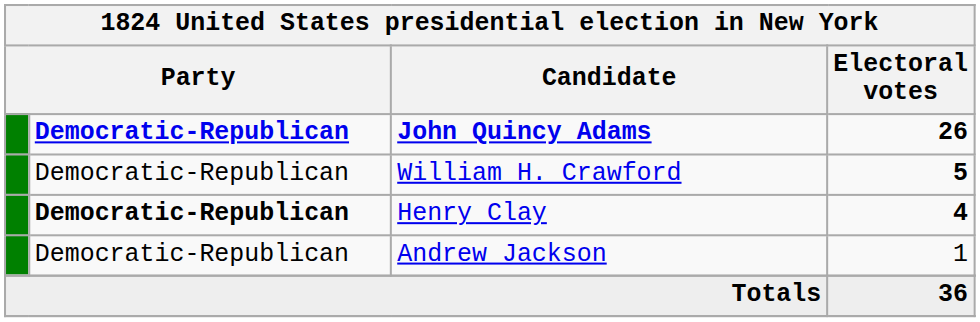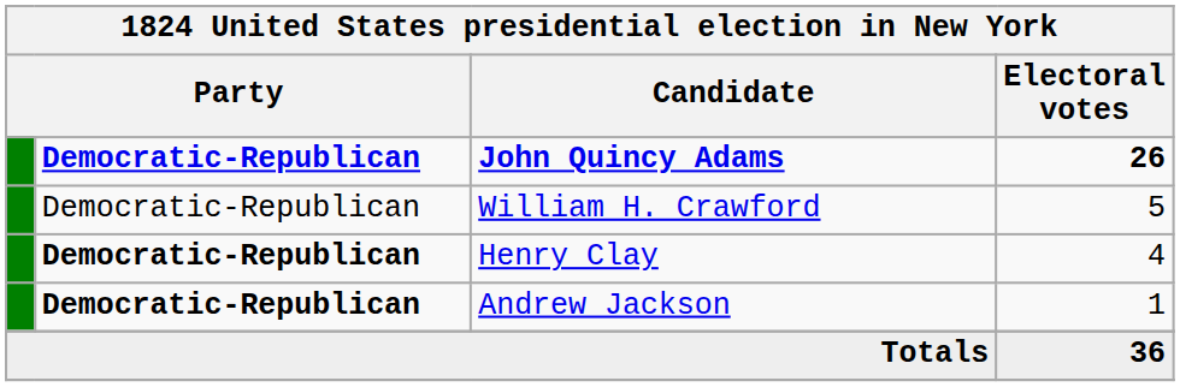William H. Crawford | Electoral votes: bold -> normal
Henry Clay | Electoral votes: bold -> normal
Andrew Jackson | column 2: normal -> bold
